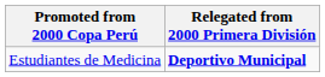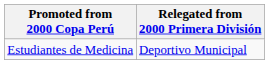Estudiantes de Medicina | Relegated from 2000 Primera División: bold -> normal
